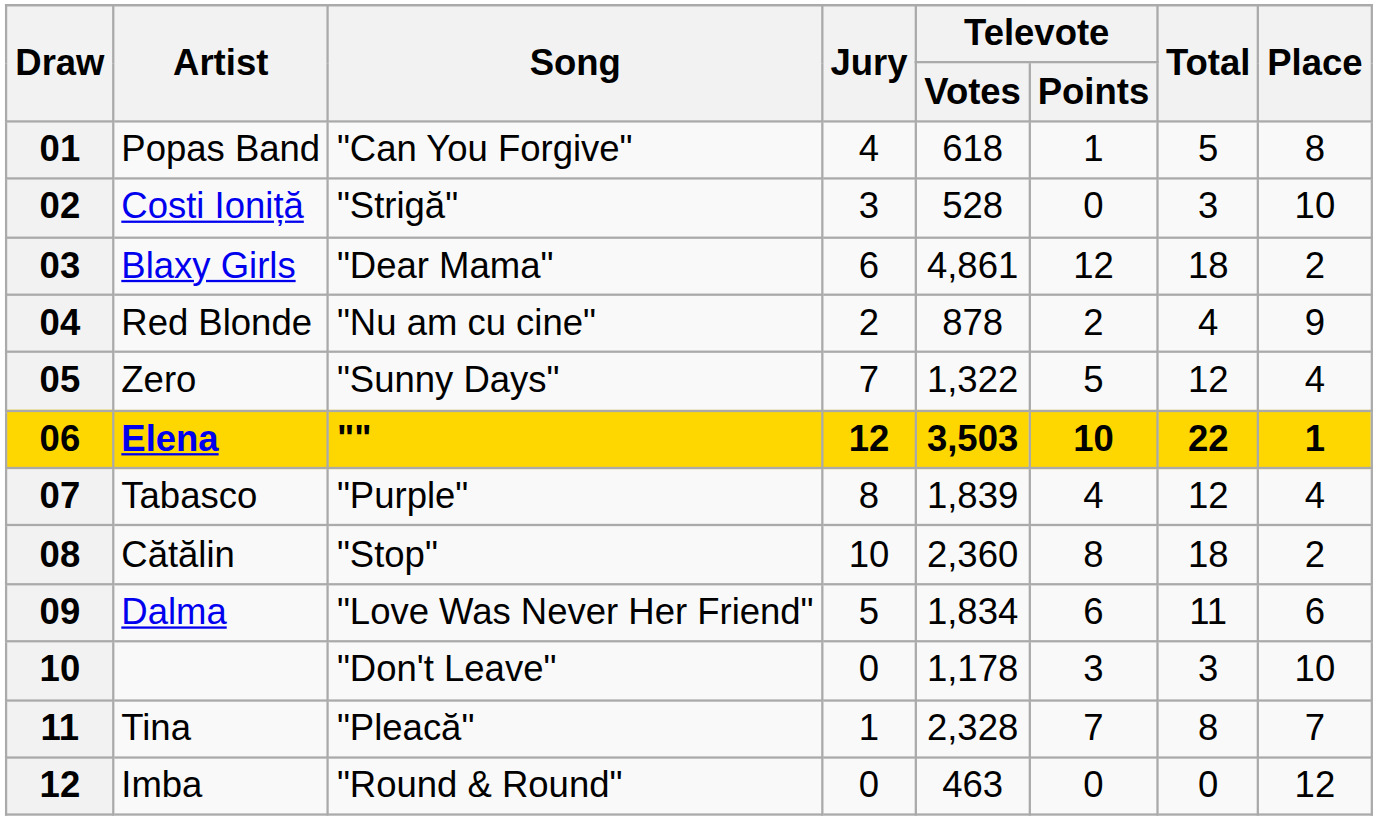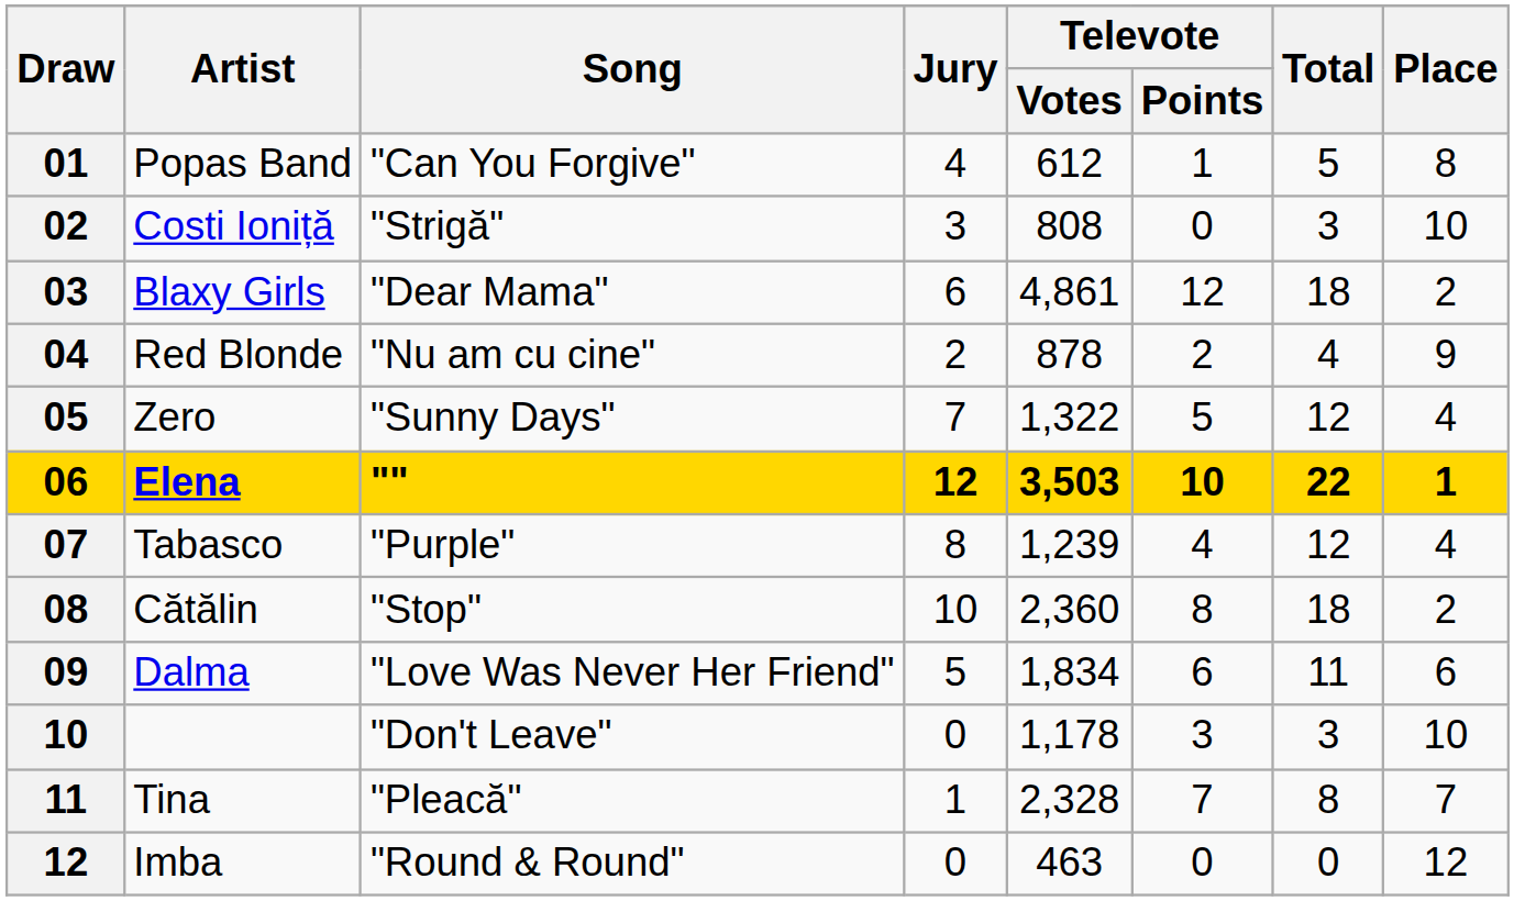Popas Band | Televote / Votes: 618 -> 612
Costi Ioniță | Televote / Votes: 528 -> 808
Tabasco | Televote / Votes: 1,839 -> 1,239
